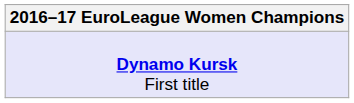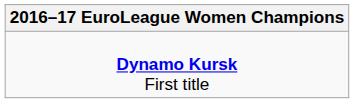row 2 | column 1: lavender background -> no background
